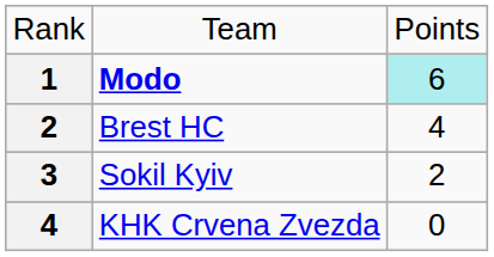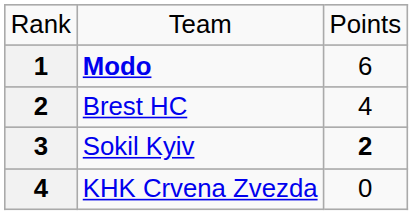Modo | column 3: paleturquoise background -> no background
Sokil Kyiv | column 3: normal -> bold
